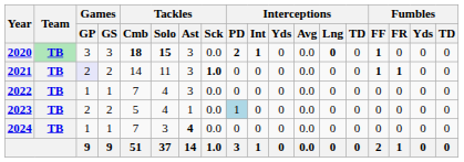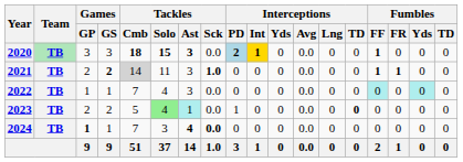2020 | Tackles / Ast: normal -> bold
2020 | Interceptions / PD: no background -> lightblue background
2020 | Interceptions / Int: no background -> gold background
2020 | Interceptions / Lng: bold -> normal
2021 | Games / GP: lavender background -> no background
2021 | Games / GS: normal -> bold
2021 | Tackles / Cmb: no background -> lightgrey background
2022 | Fumbles / FF: no background -> paleturquoise background
2022 | Fumbles / Yds: no background -> paleturquoise background
2023 | Tackles / Solo: no background -> lightgreen background
2023 | Tackles / Ast: no background -> paleturquoise background
2023 | Interceptions / PD: lightblue background -> no background
2023 | Interceptions / TD: normal -> bold
2024 | Games / GP: normal -> bold
2024 | Tackles / Sck: normal -> bold
